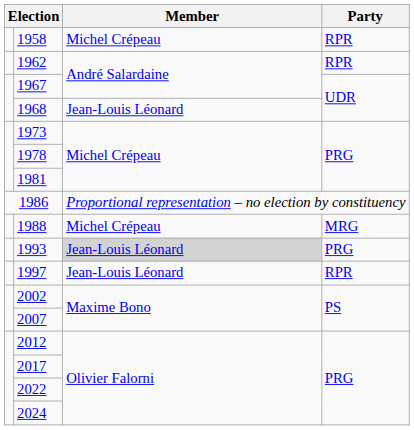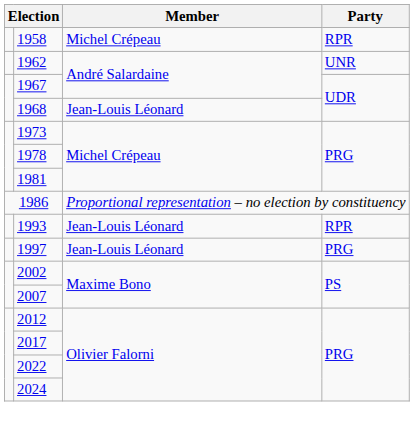1962 | Party: RPR -> UNR
- row: 1988 | Michel Crépeau | MRG
1993 | Member: lightgrey background -> no background
1993 | Party: PRG -> RPR
1997 | Party: RPR -> PRG
